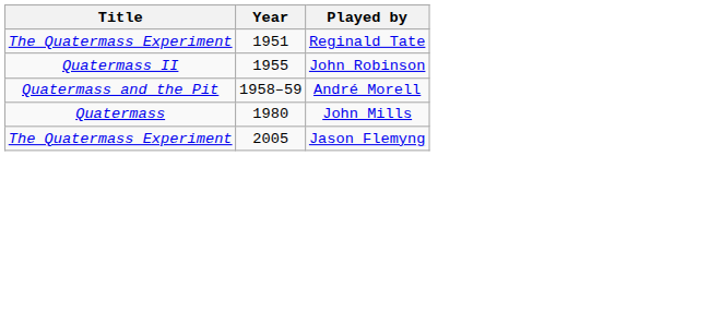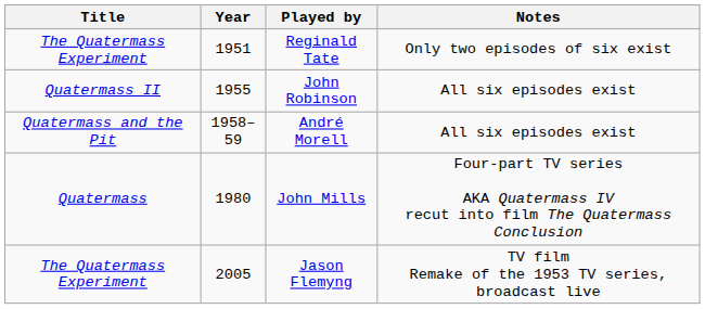+ column: Notes | Only two episodes of six exist | All six episodes exist | All six episodes exist | Four-part TV series AKA Quatermass IV recut into film The Quatermass Conclusion | TV film Remake of the 1953 TV series, broadcast live
